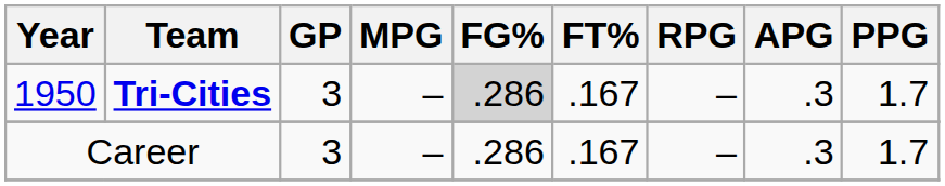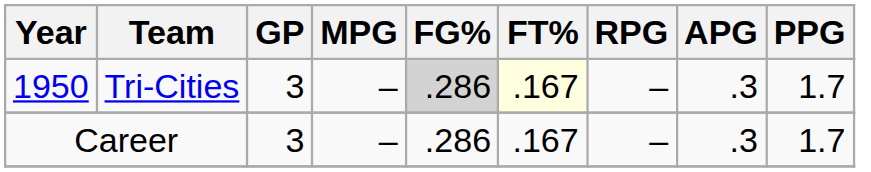1950 | Team: bold -> normal
1950 | FT%: no background -> lightyellow background
